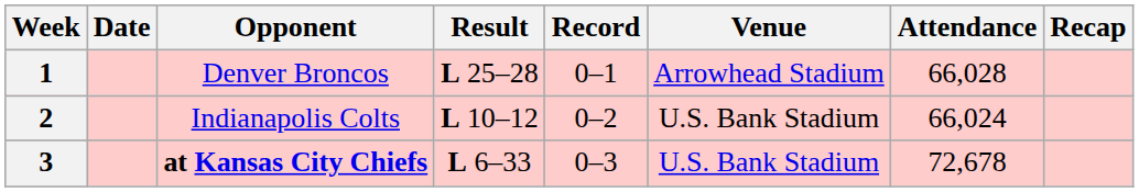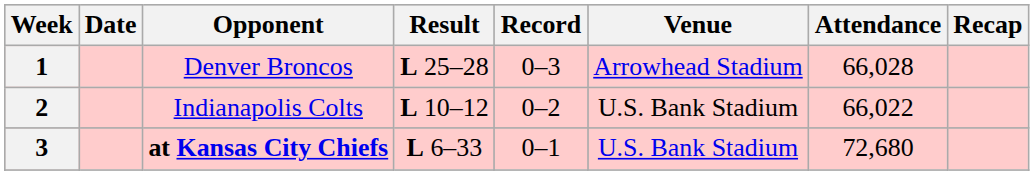1 | Record: 0–1 -> 0–3
2 | Attendance: 66,024 -> 66,022
3 | Record: 0–3 -> 0–1
3 | Attendance: 72,678 -> 72,680
